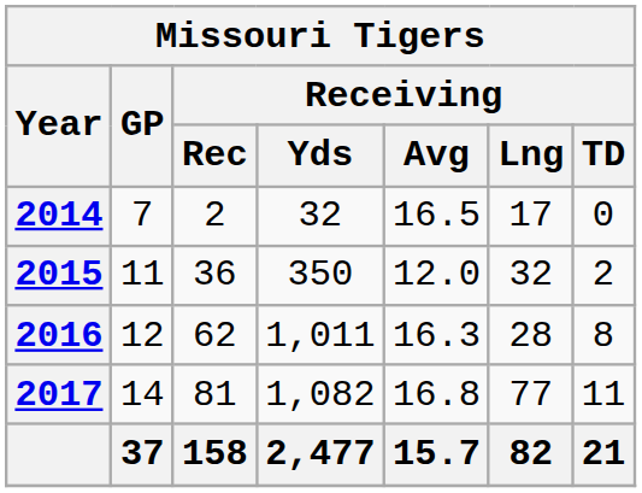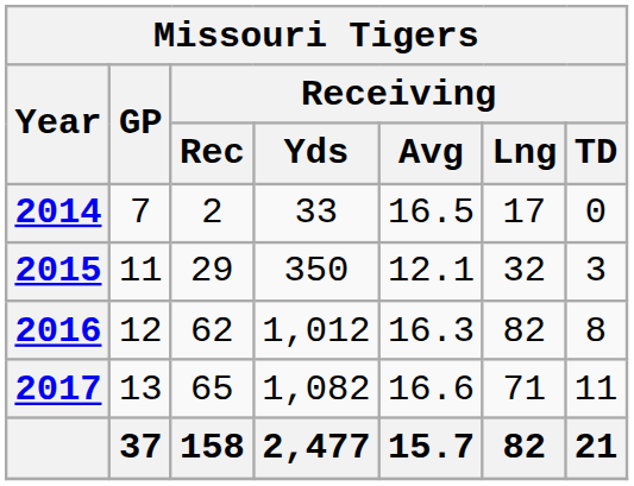2014 | Receiving / Yds: 32 -> 33
2015 | Receiving / Rec: 36 -> 29
2015 | Receiving / Avg: 12.0 -> 12.1
2015 | Receiving / TD: 2 -> 3
2016 | Receiving / Yds: 1,011 -> 1,012
2016 | Receiving / Lng: 28 -> 82
2017 | GP: 14 -> 13
2017 | Receiving / Rec: 81 -> 65
2017 | Receiving / Avg: 16.8 -> 16.6
2017 | Receiving / Lng: 77 -> 71
